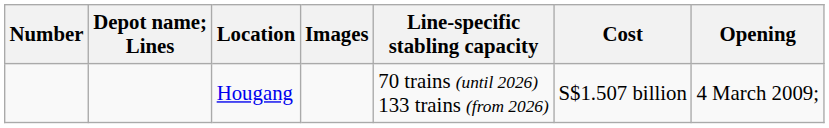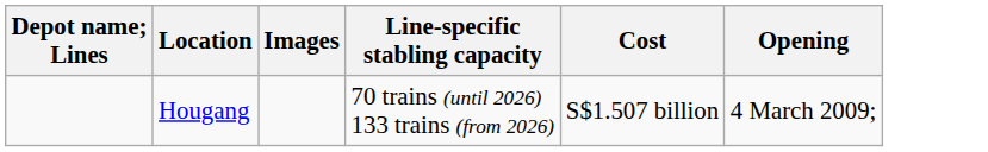- column: Number
